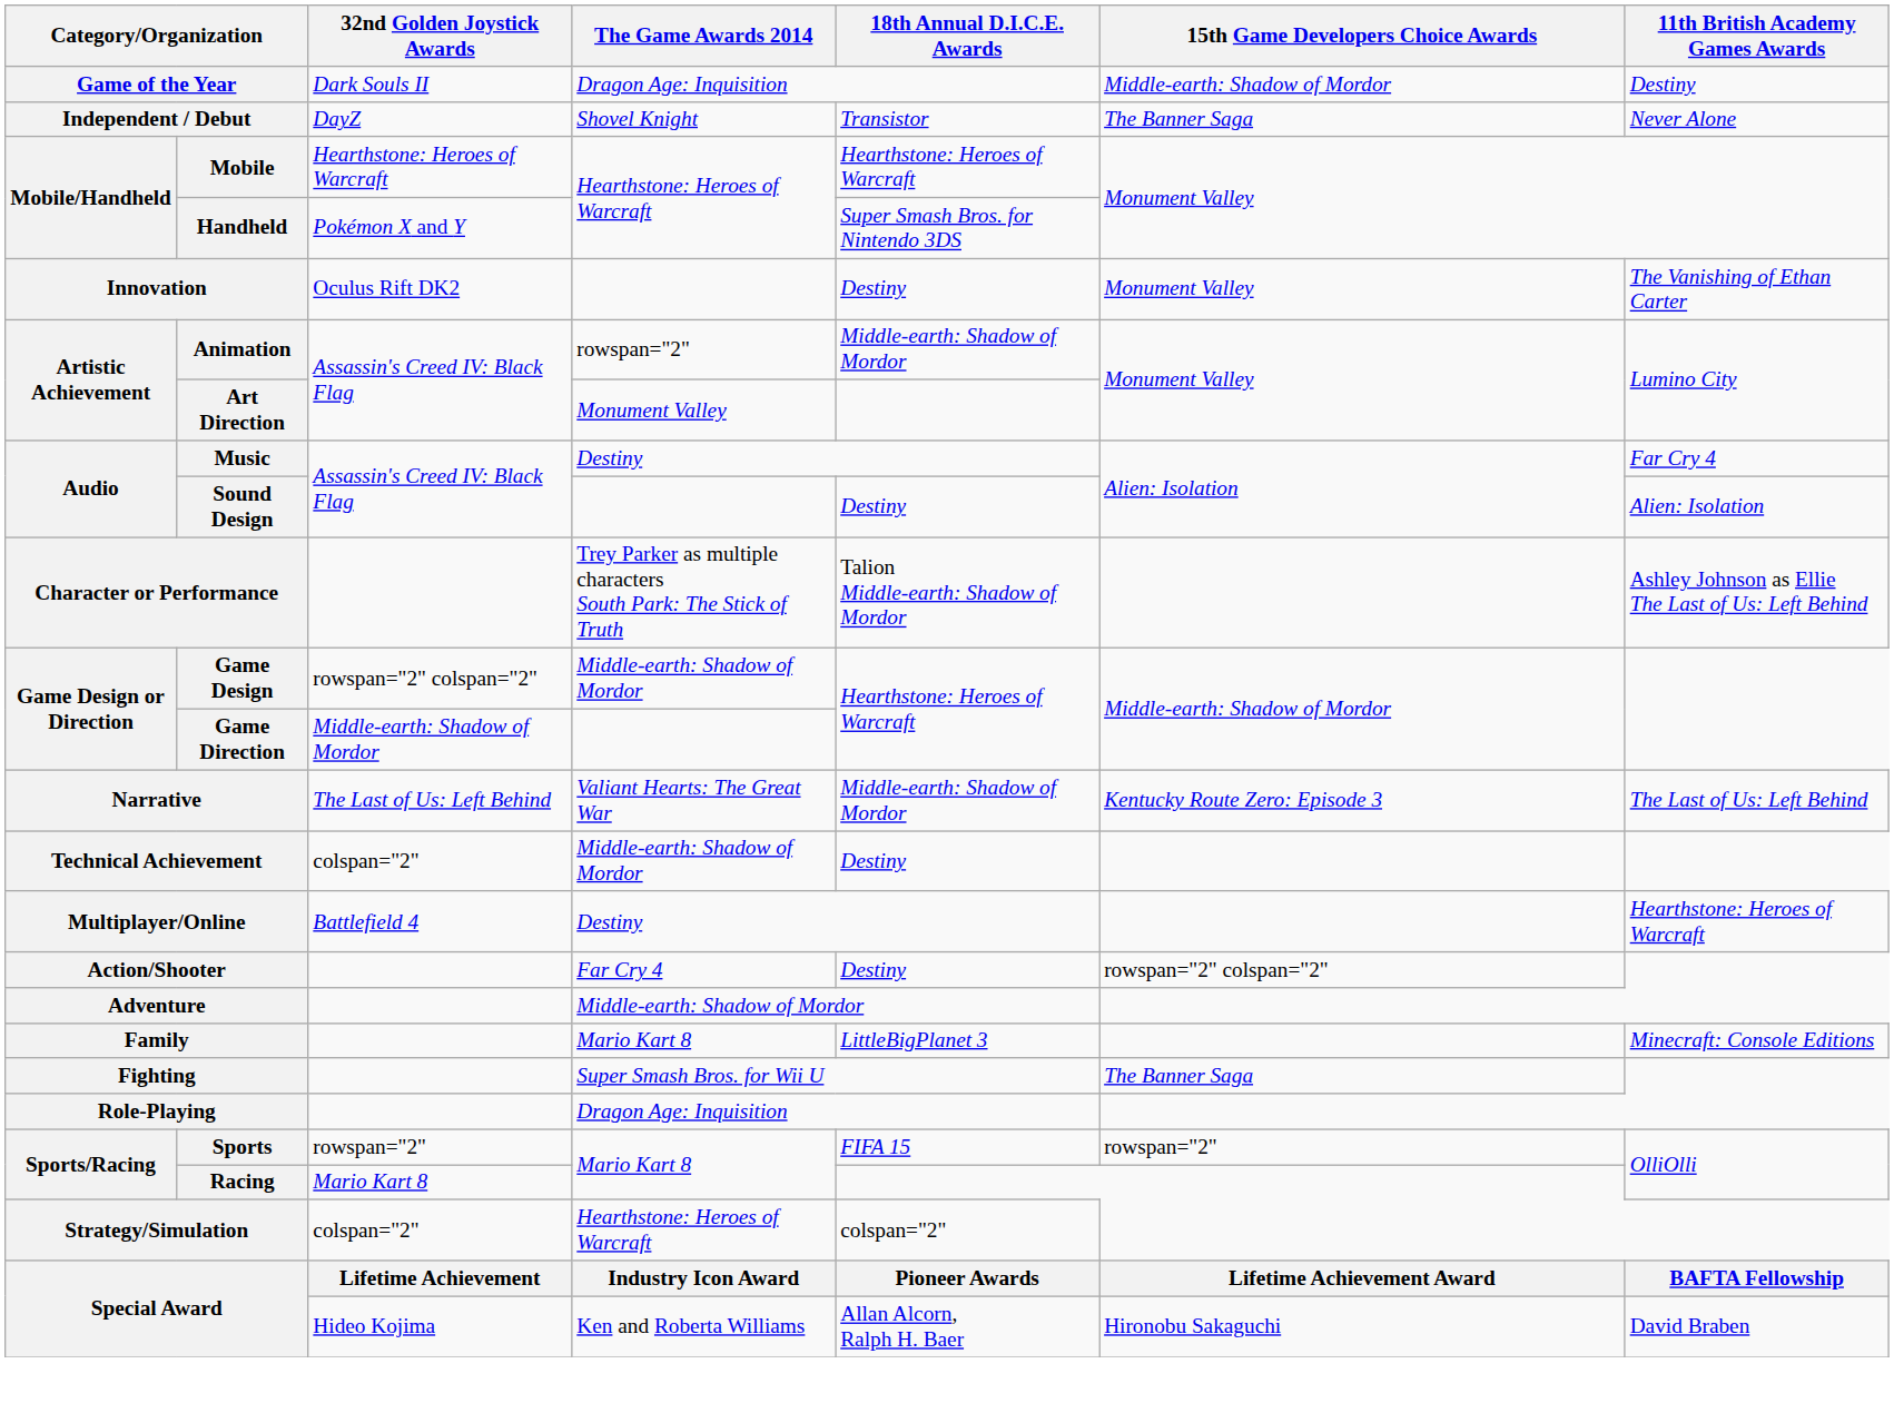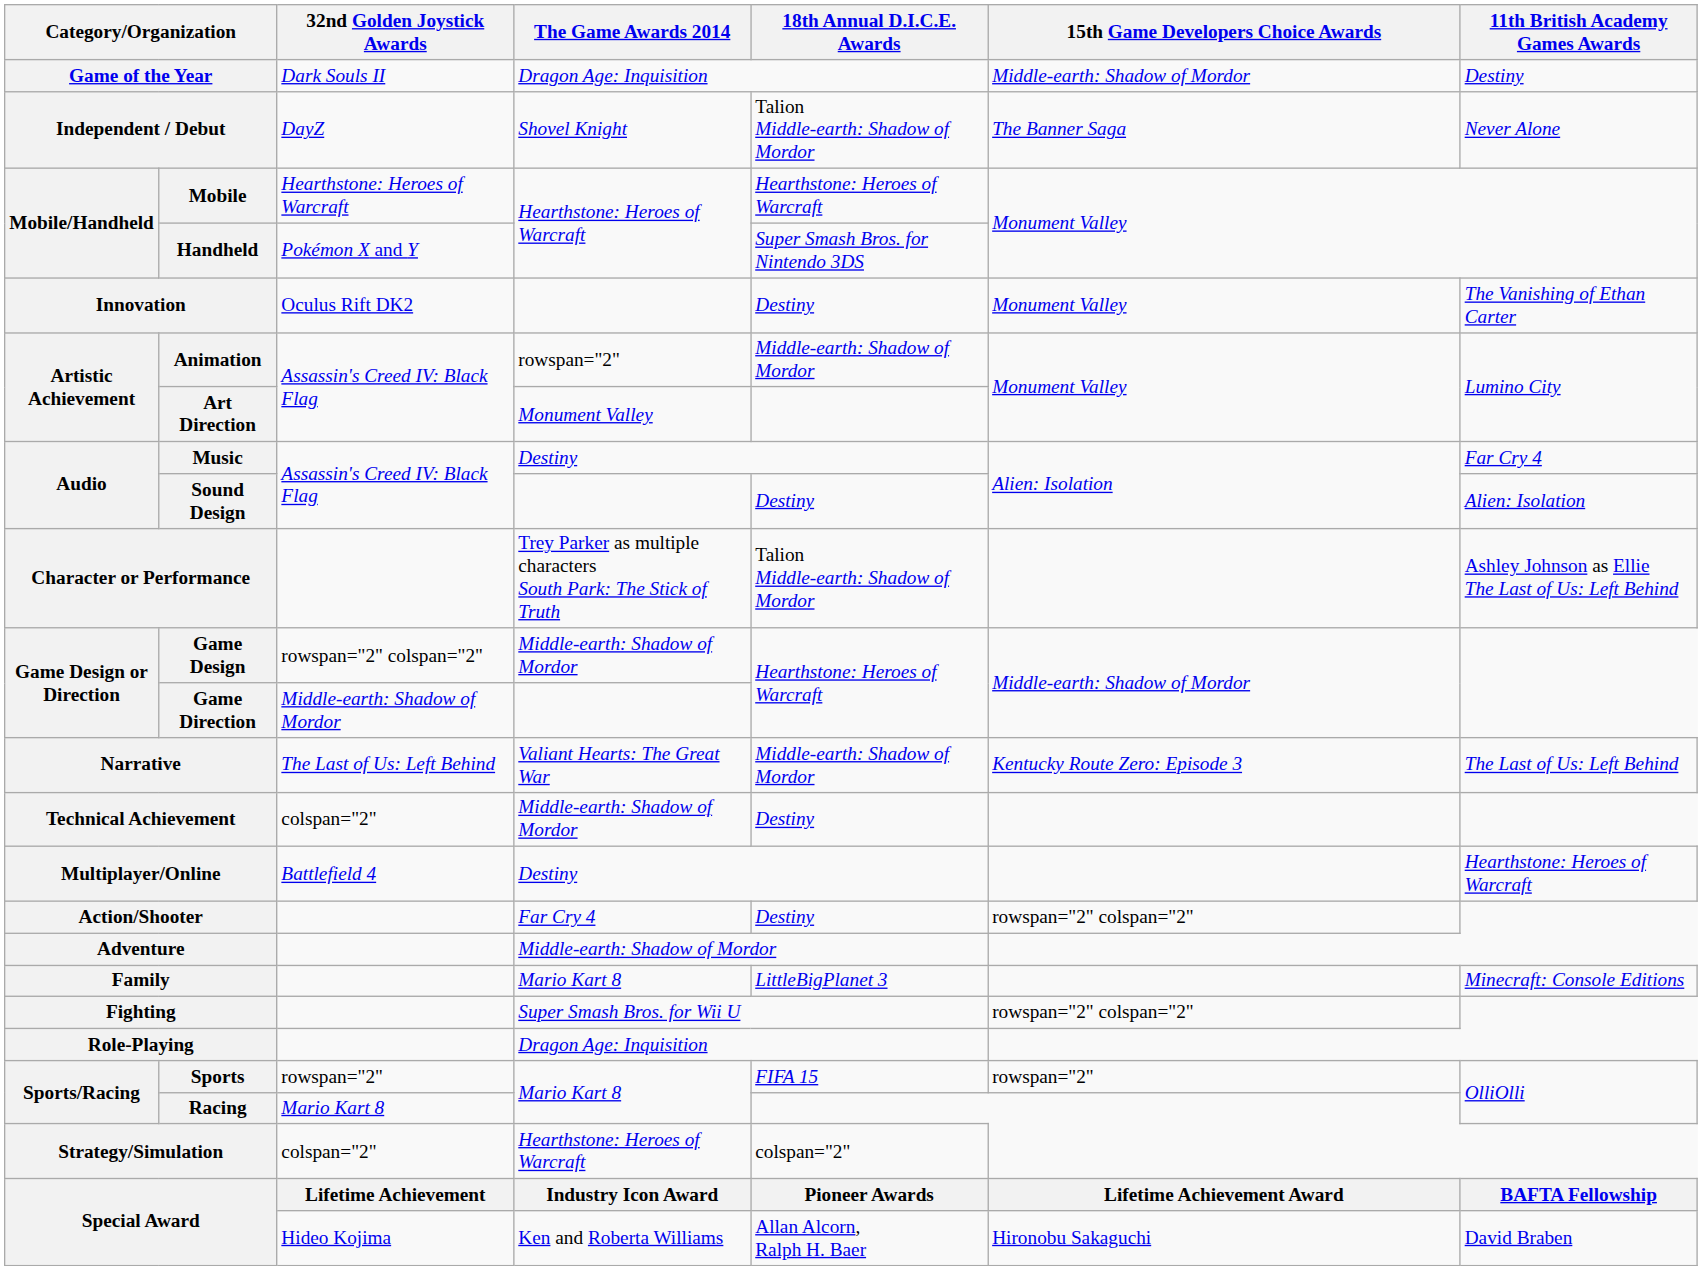Independent / Debut | 18th Annual D.I.C.E. Awards: Transistor -> Talion Middle-earth: Shadow of Mordor
Fighting | 15th Game Developers Choice Awards: The Banner Saga -> rowspan="2" colspan="2"
